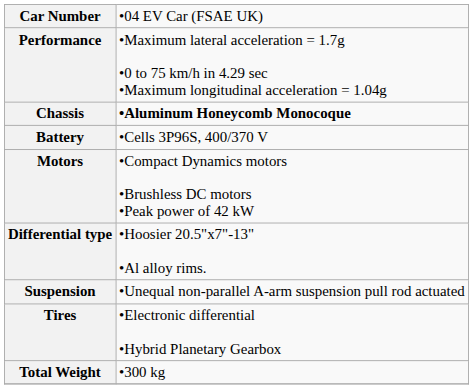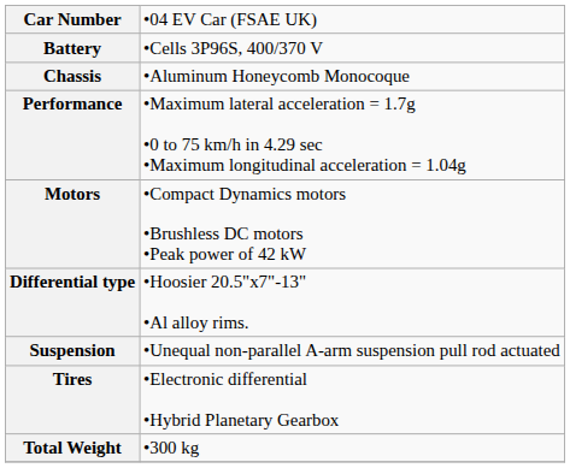rows swapped: Performance <-> Battery
Chassis | column 2: bold -> normal
